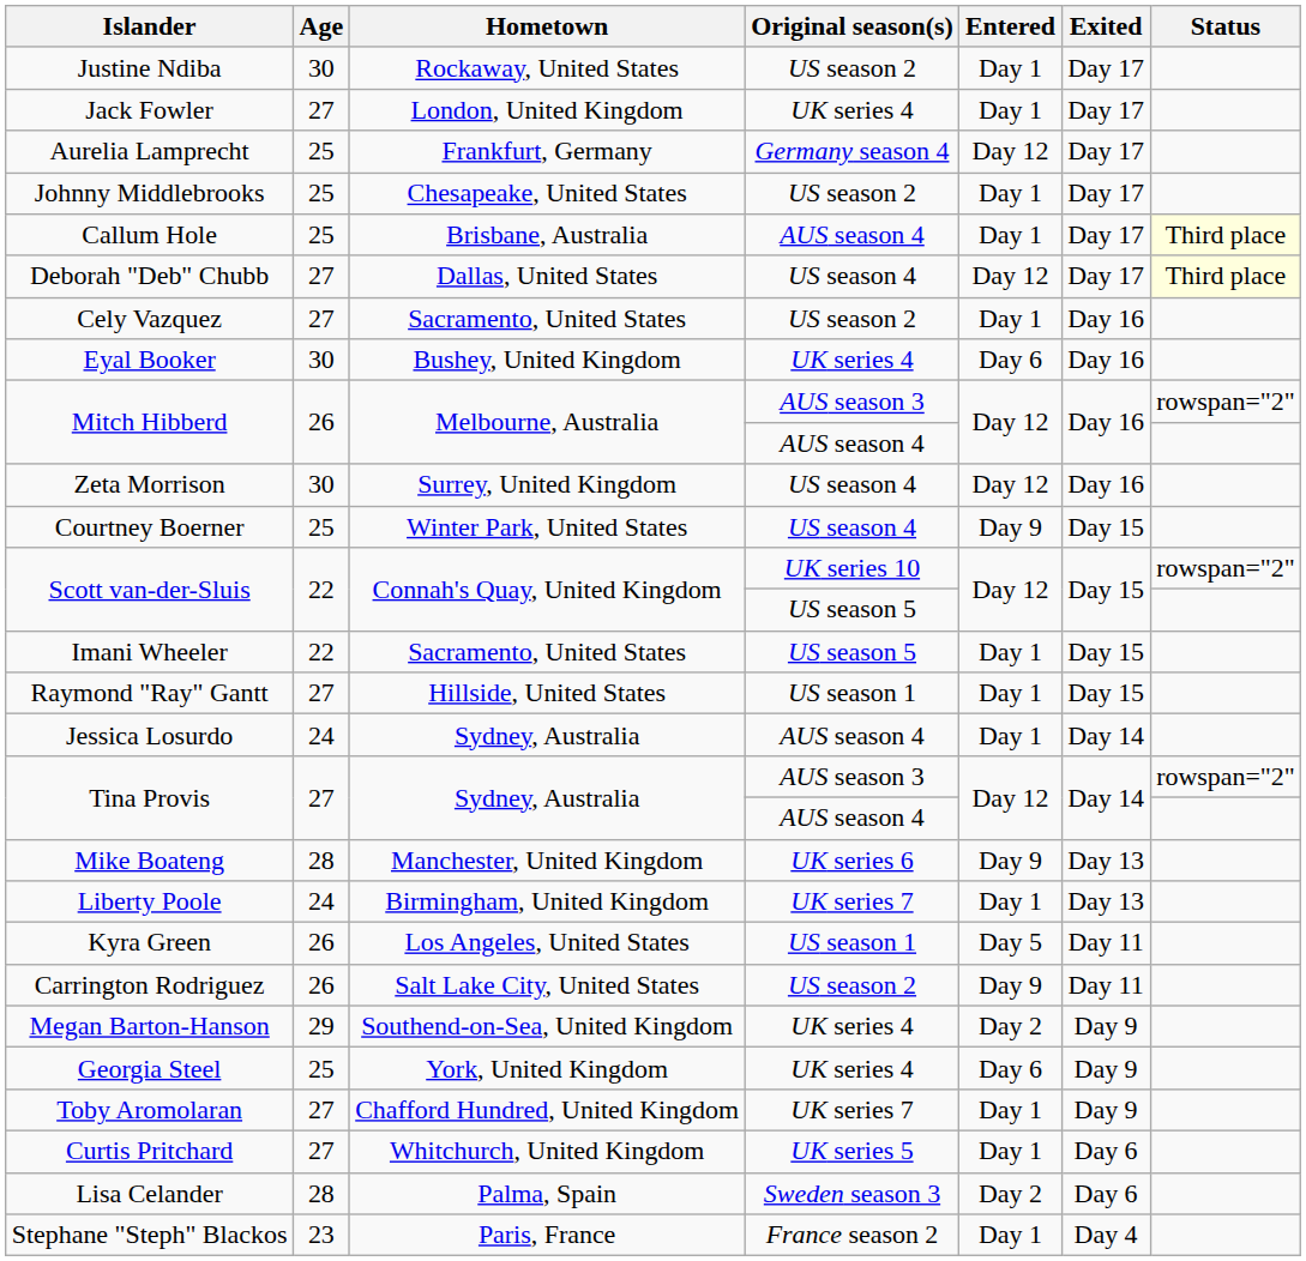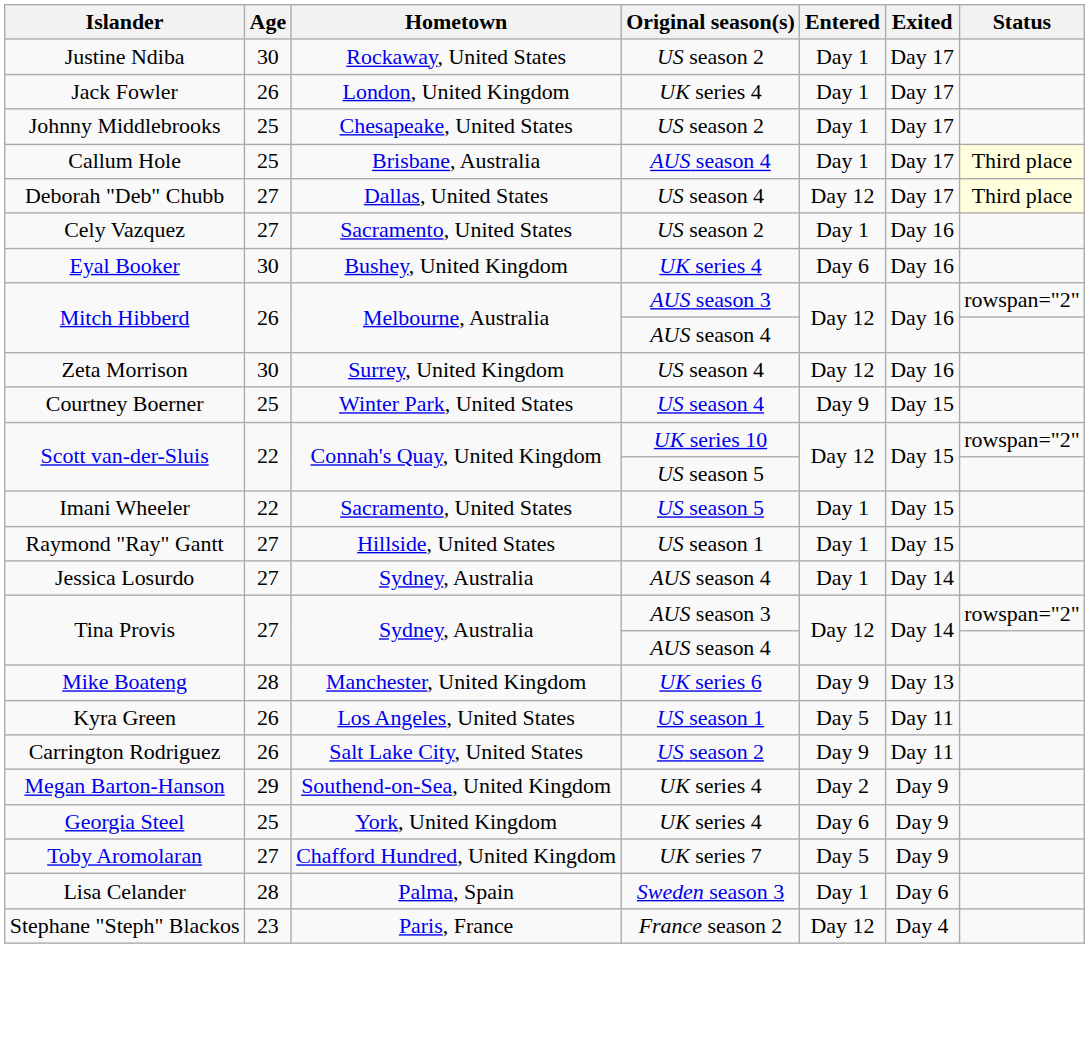Jack Fowler | Age: 27 -> 26
- row: Aurelia Lamprecht | 25 | Frankfurt, Germany | Germany season 4 | Day 12 | Day 17
Jessica Losurdo | Age: 24 -> 27
- row: Liberty Poole | 24 | Birmingham, United Kingdom | UK series 7 | Day 1 | Day 13
Toby Aromolaran | Entered: Day 1 -> Day 5
- row: Curtis Pritchard | 27 | Whitchurch, United Kingdom | UK series 5 | Day 1 | Day 6
Lisa Celander | Entered: Day 2 -> Day 1
Stephane "Steph" Blackos | Entered: Day 1 -> Day 12
